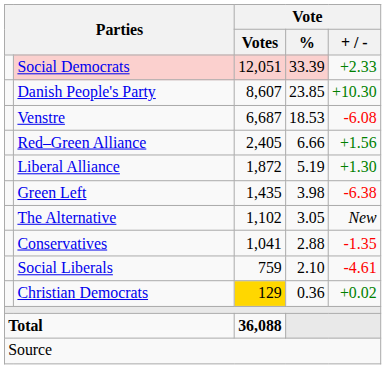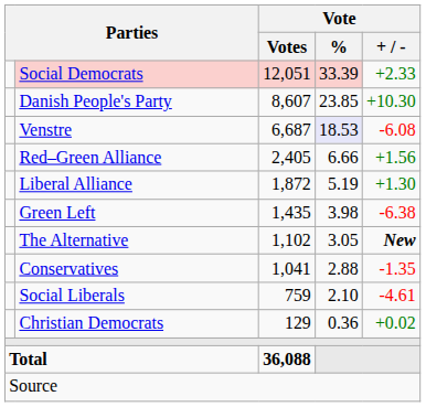Venstre | Vote / %: no background -> lavender background
The Alternative | Vote / + / -: normal -> bold
Christian Democrats | Vote / Votes: gold background -> no background
